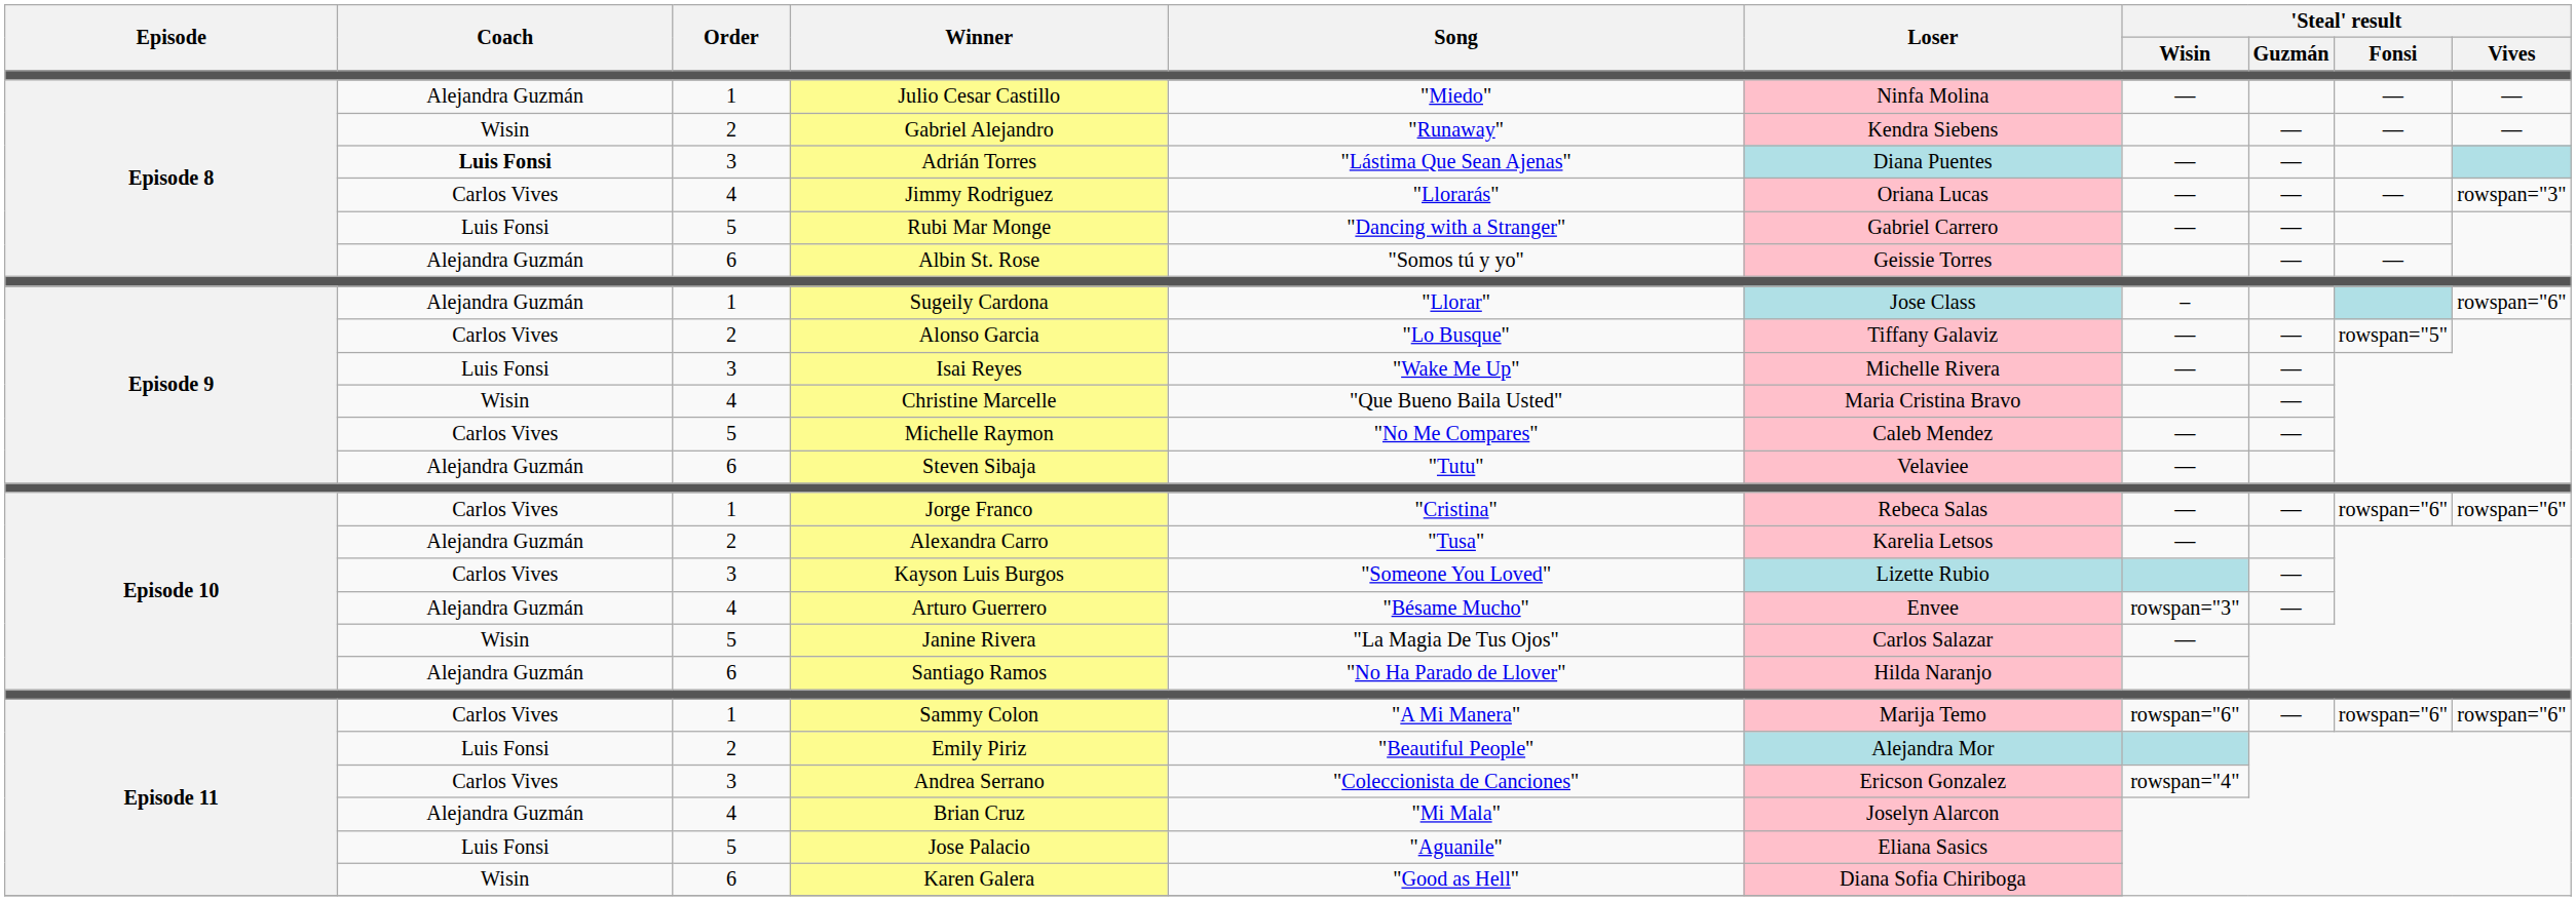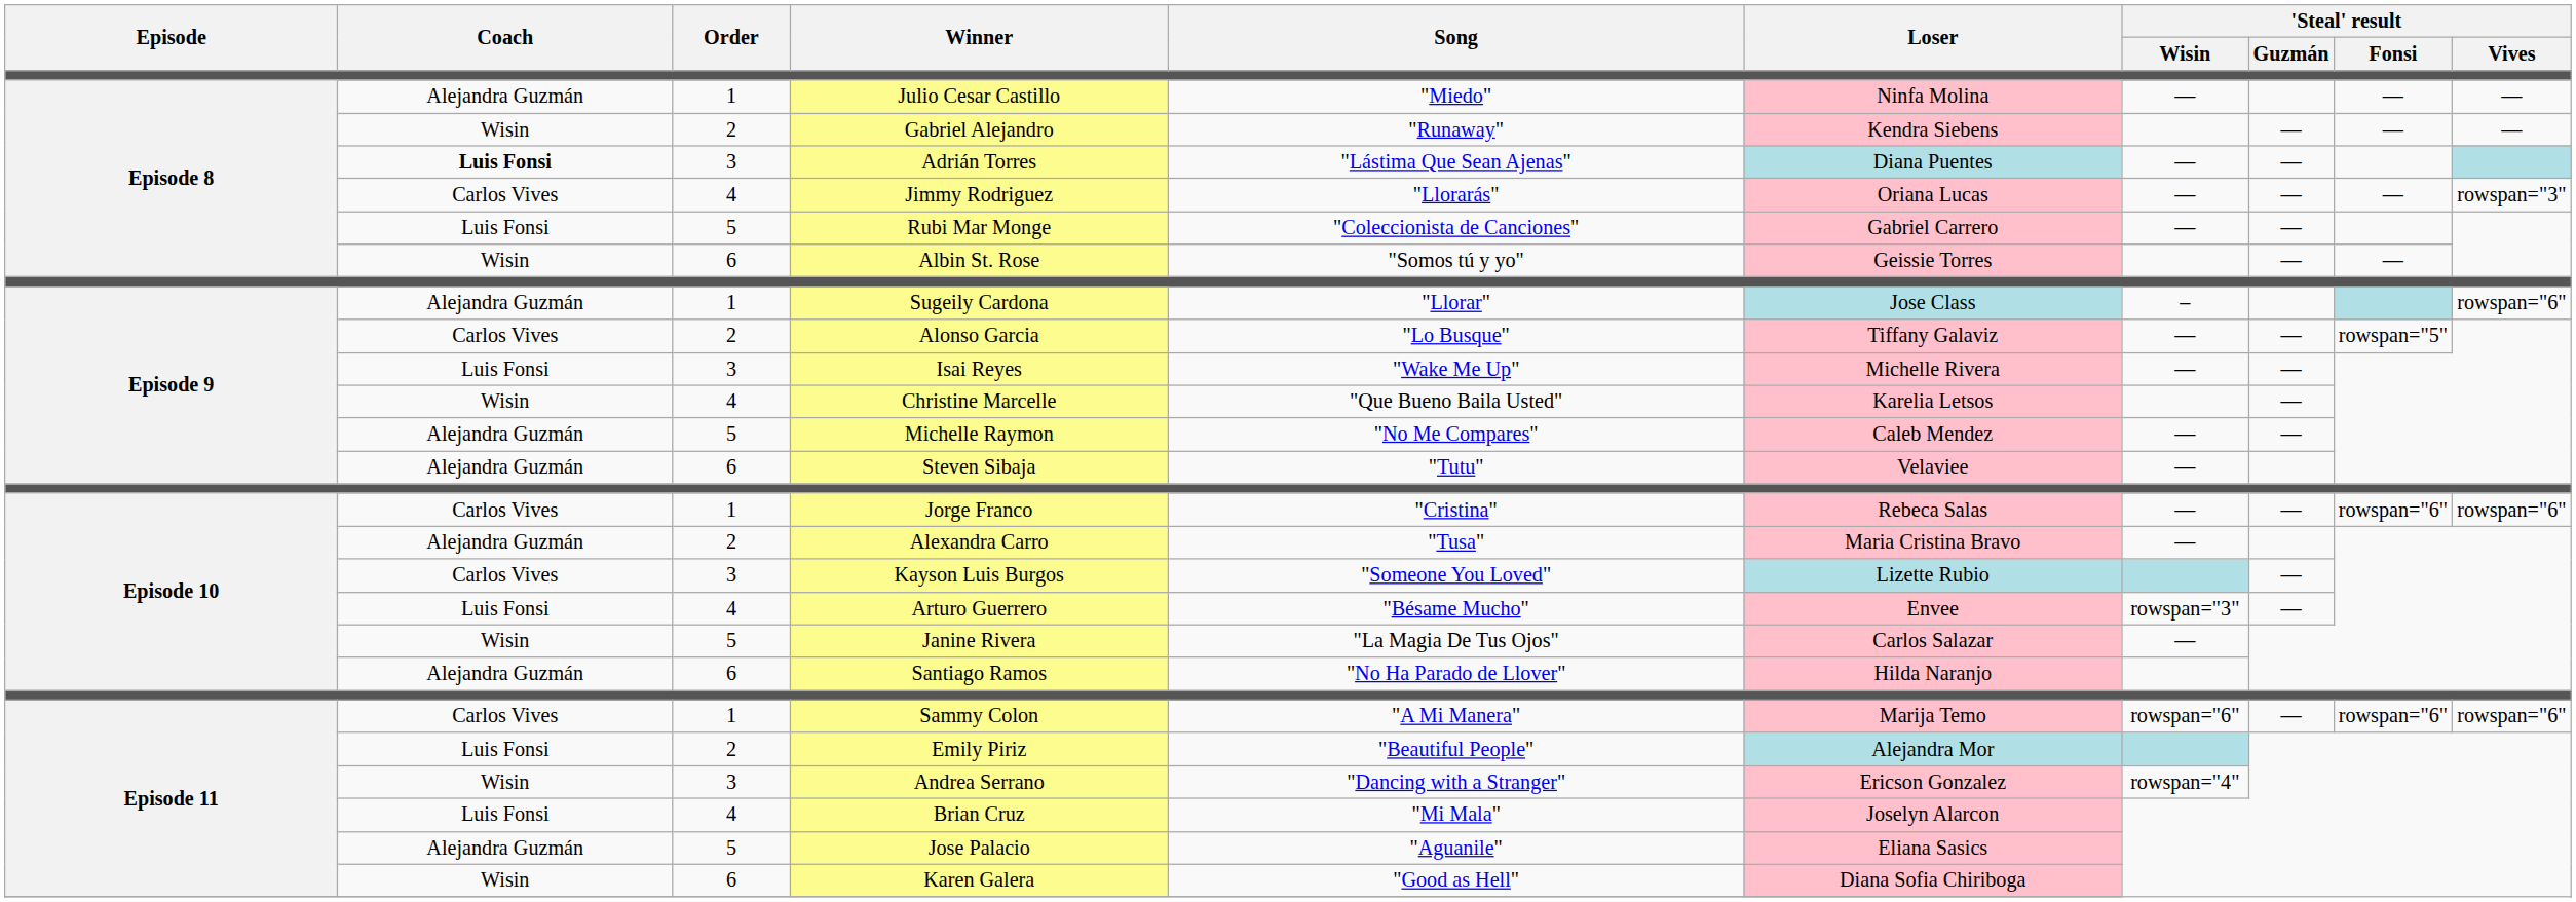Rubi Mar Monge | Song: "Dancing with a Stranger" -> "Coleccionista de Canciones"
Albin St. Rose | Coach: Alejandra Guzmán -> Wisin
Christine Marcelle | Loser: Maria Cristina Bravo -> Karelia Letsos
Michelle Raymon | Coach: Carlos Vives -> Alejandra Guzmán
Alexandra Carro | Loser: Karelia Letsos -> Maria Cristina Bravo
Arturo Guerrero | Coach: Alejandra Guzmán -> Luis Fonsi
Andrea Serrano | Coach: Carlos Vives -> Wisin
Andrea Serrano | Song: "Coleccionista de Canciones" -> "Dancing with a Stranger"
Brian Cruz | Coach: Alejandra Guzmán -> Luis Fonsi
Jose Palacio | Coach: Luis Fonsi -> Alejandra Guzmán
